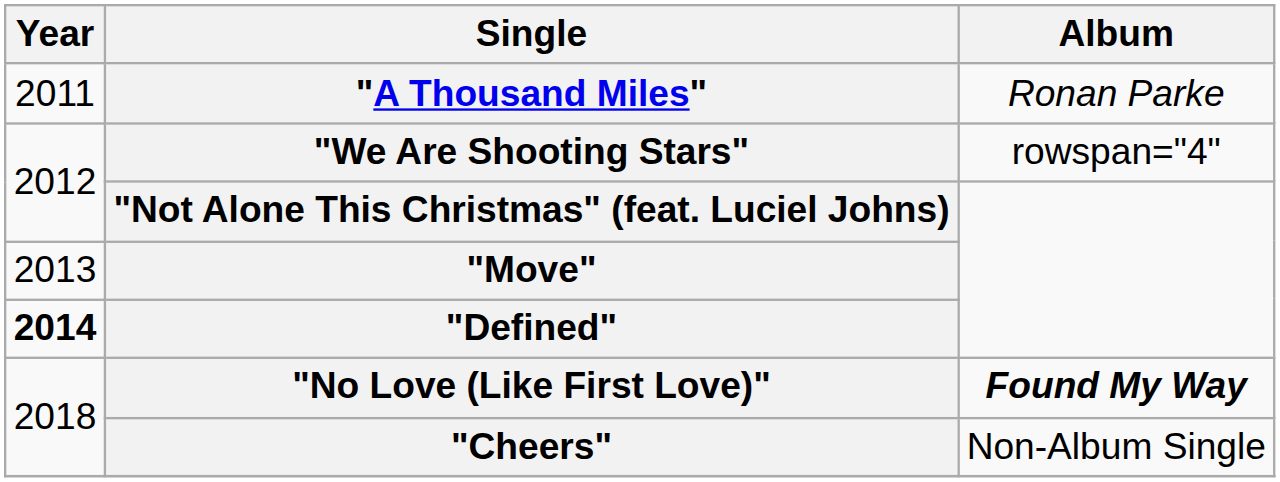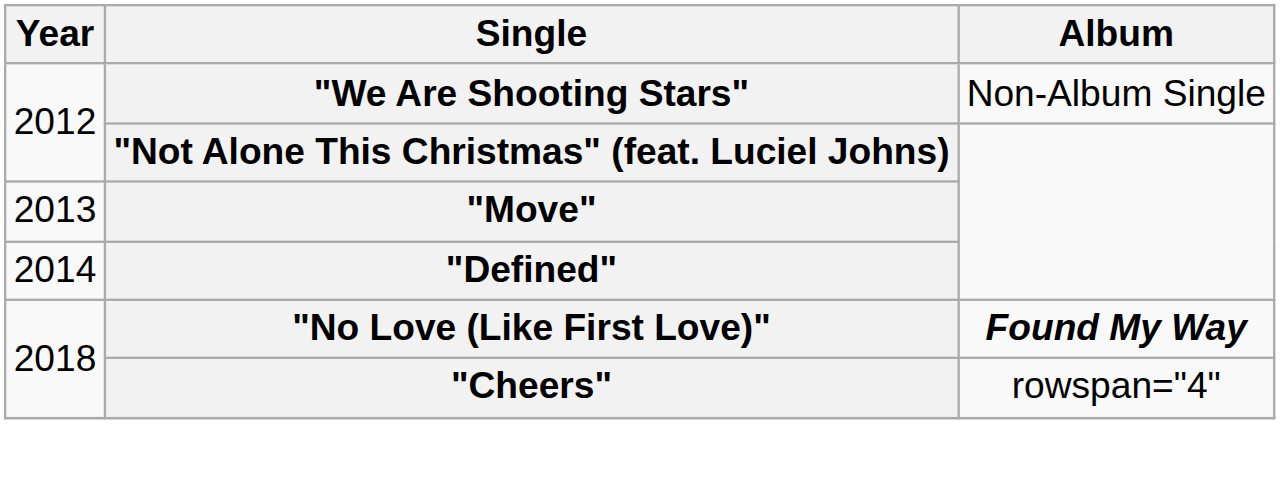- row: 2011 | "A Thousand Miles" | Ronan Parke
"We Are Shooting Stars" | Album: rowspan="4" -> Non-Album Single
"Defined" | Year: bold -> normal
"Cheers" | Album: Non-Album Single -> rowspan="4"
